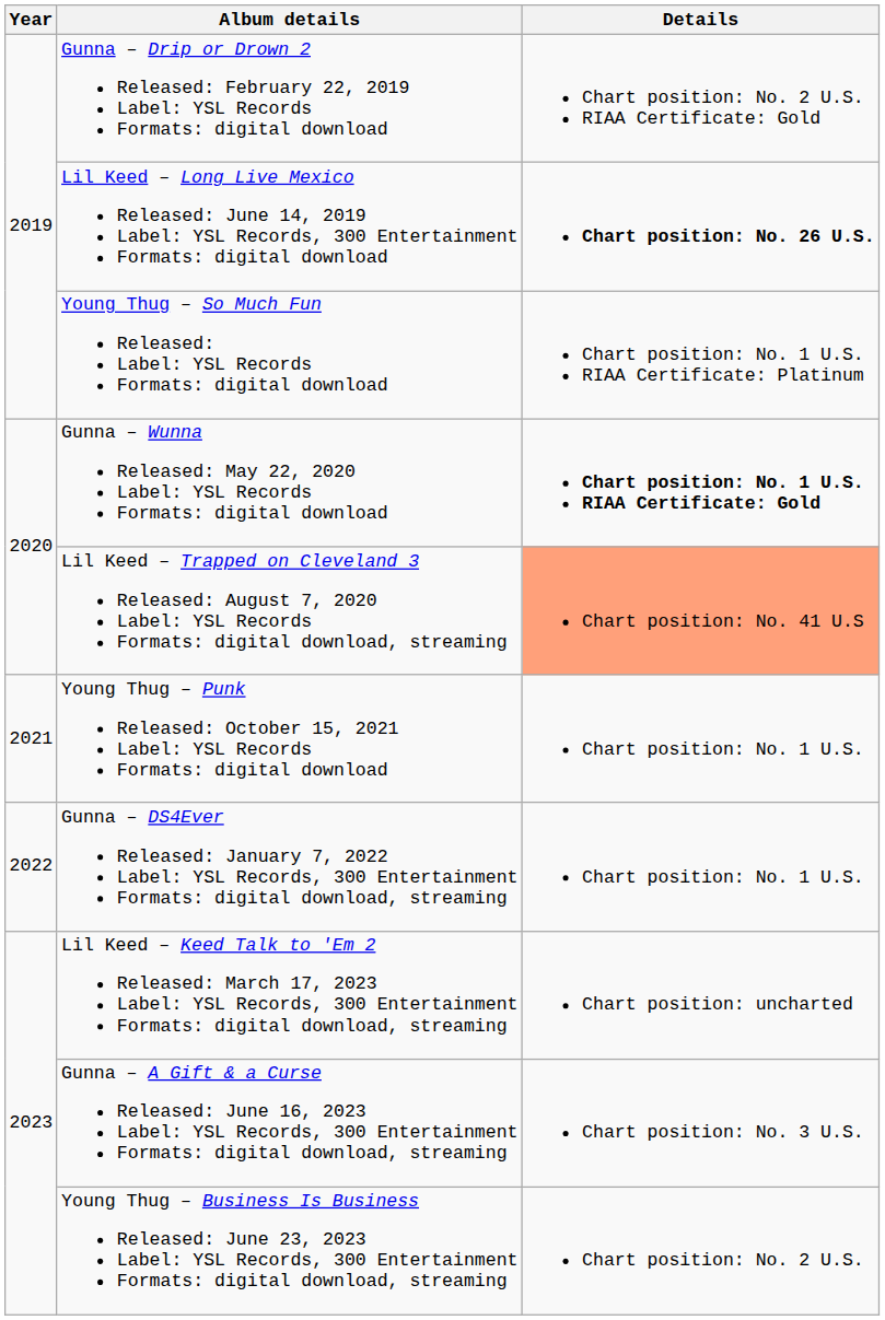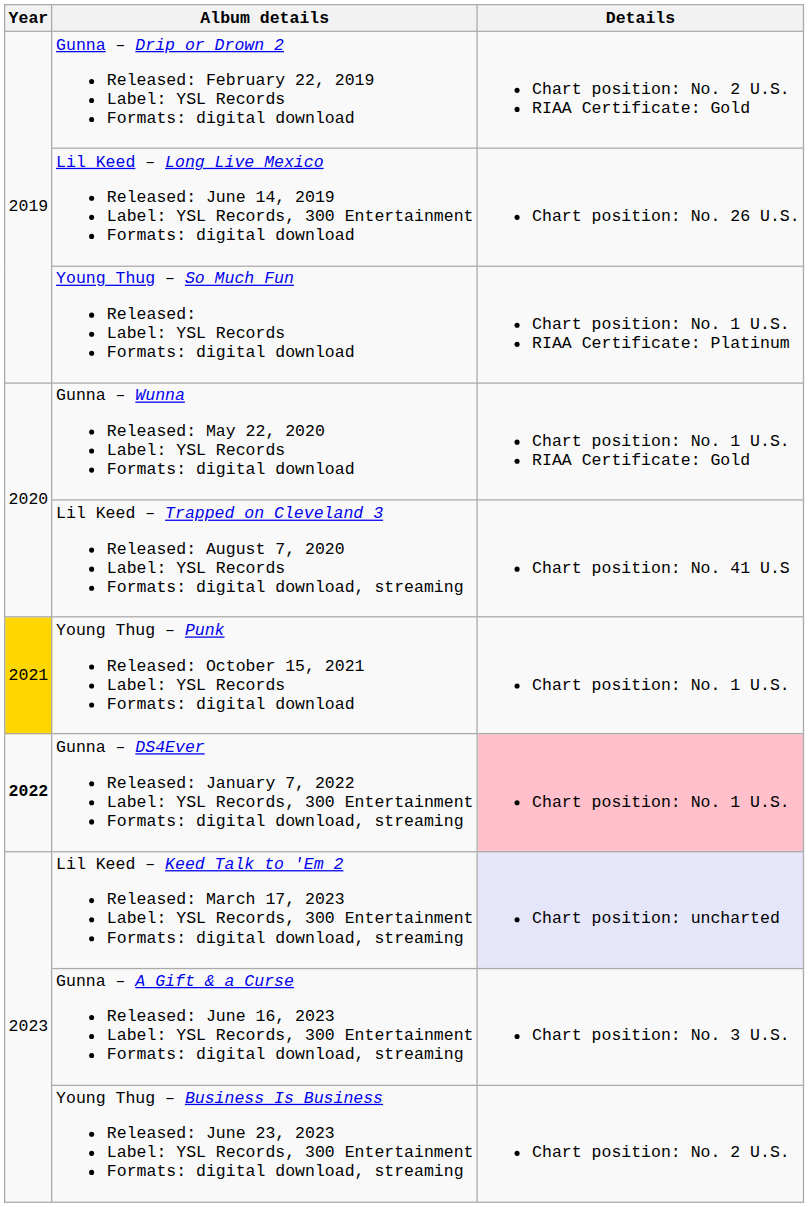row 3 | Details: bold -> normal
row 5 | Details: bold -> normal
row 6 | Details: lightsalmon background -> no background
row 7 | Year: no background -> gold background
row 8 | Year: normal -> bold
row 8 | Details: no background -> pink background
row 9 | Details: no background -> lavender background
